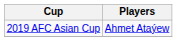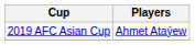2019 AFC Asian Cup | Players: no background -> lightyellow background
